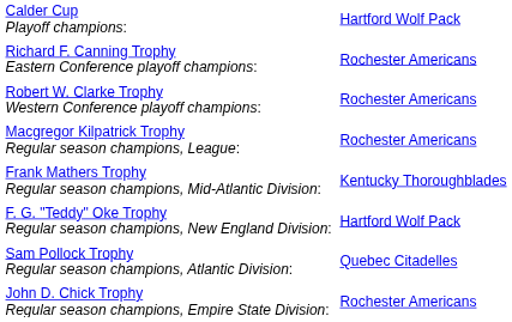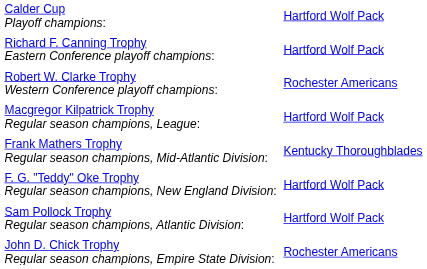row 2 | column 2: Rochester Americans -> Hartford Wolf Pack
row 4 | column 2: Rochester Americans -> Hartford Wolf Pack
row 7 | column 2: Quebec Citadelles -> Hartford Wolf Pack
